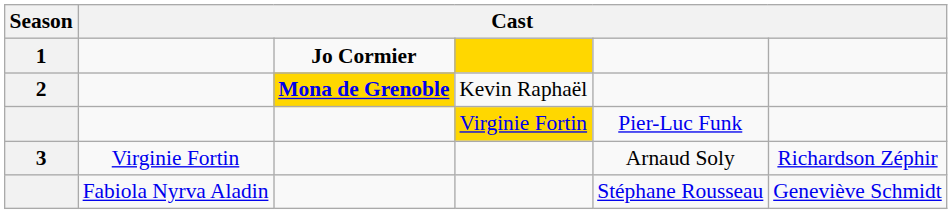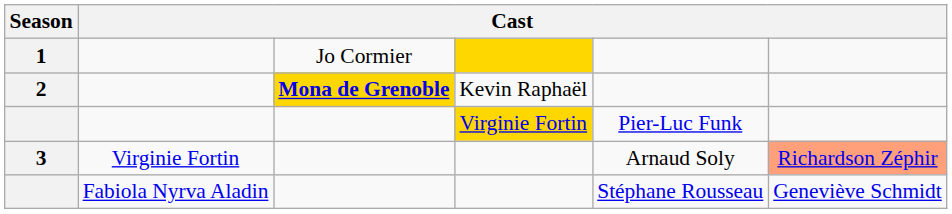1 | column 3: bold -> normal
3 | column 6: no background -> lightsalmon background
